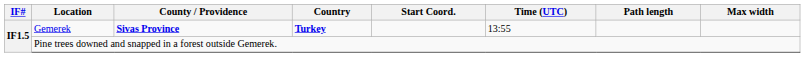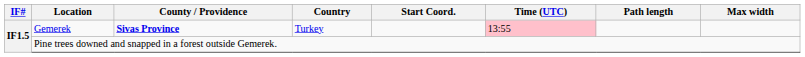Gemerek | Country: bold -> normal
Gemerek | Time (UTC): no background -> pink background
